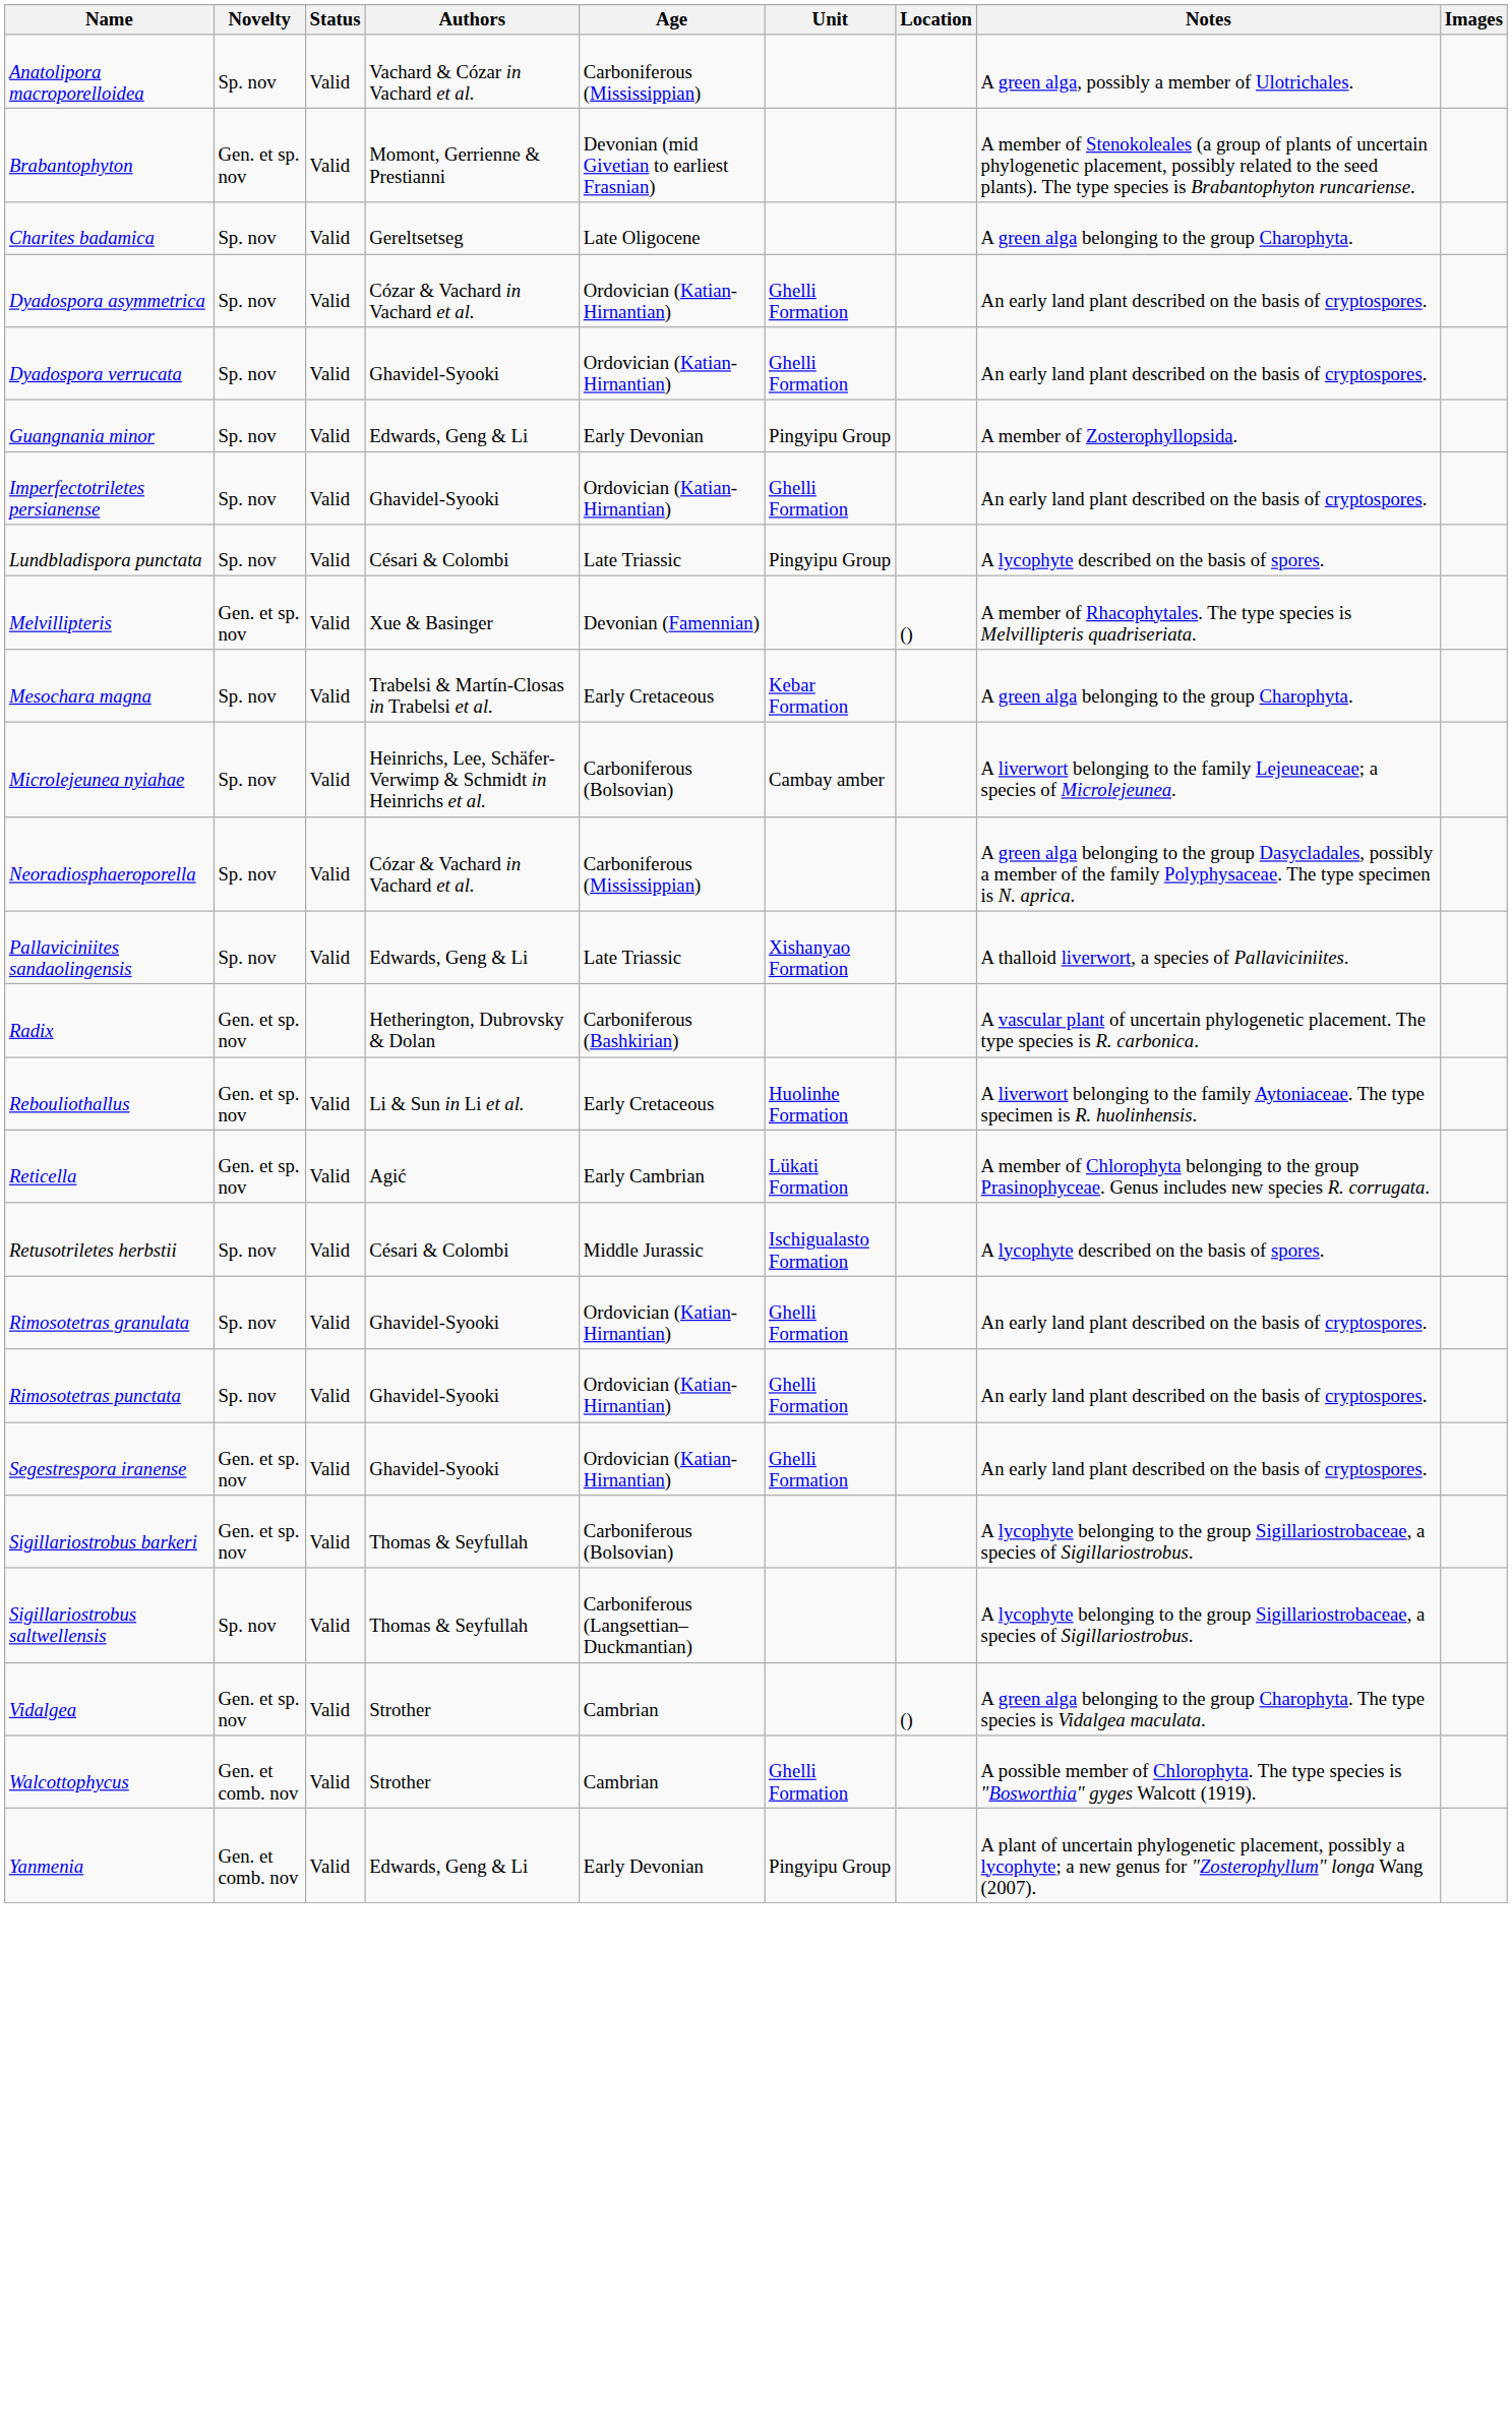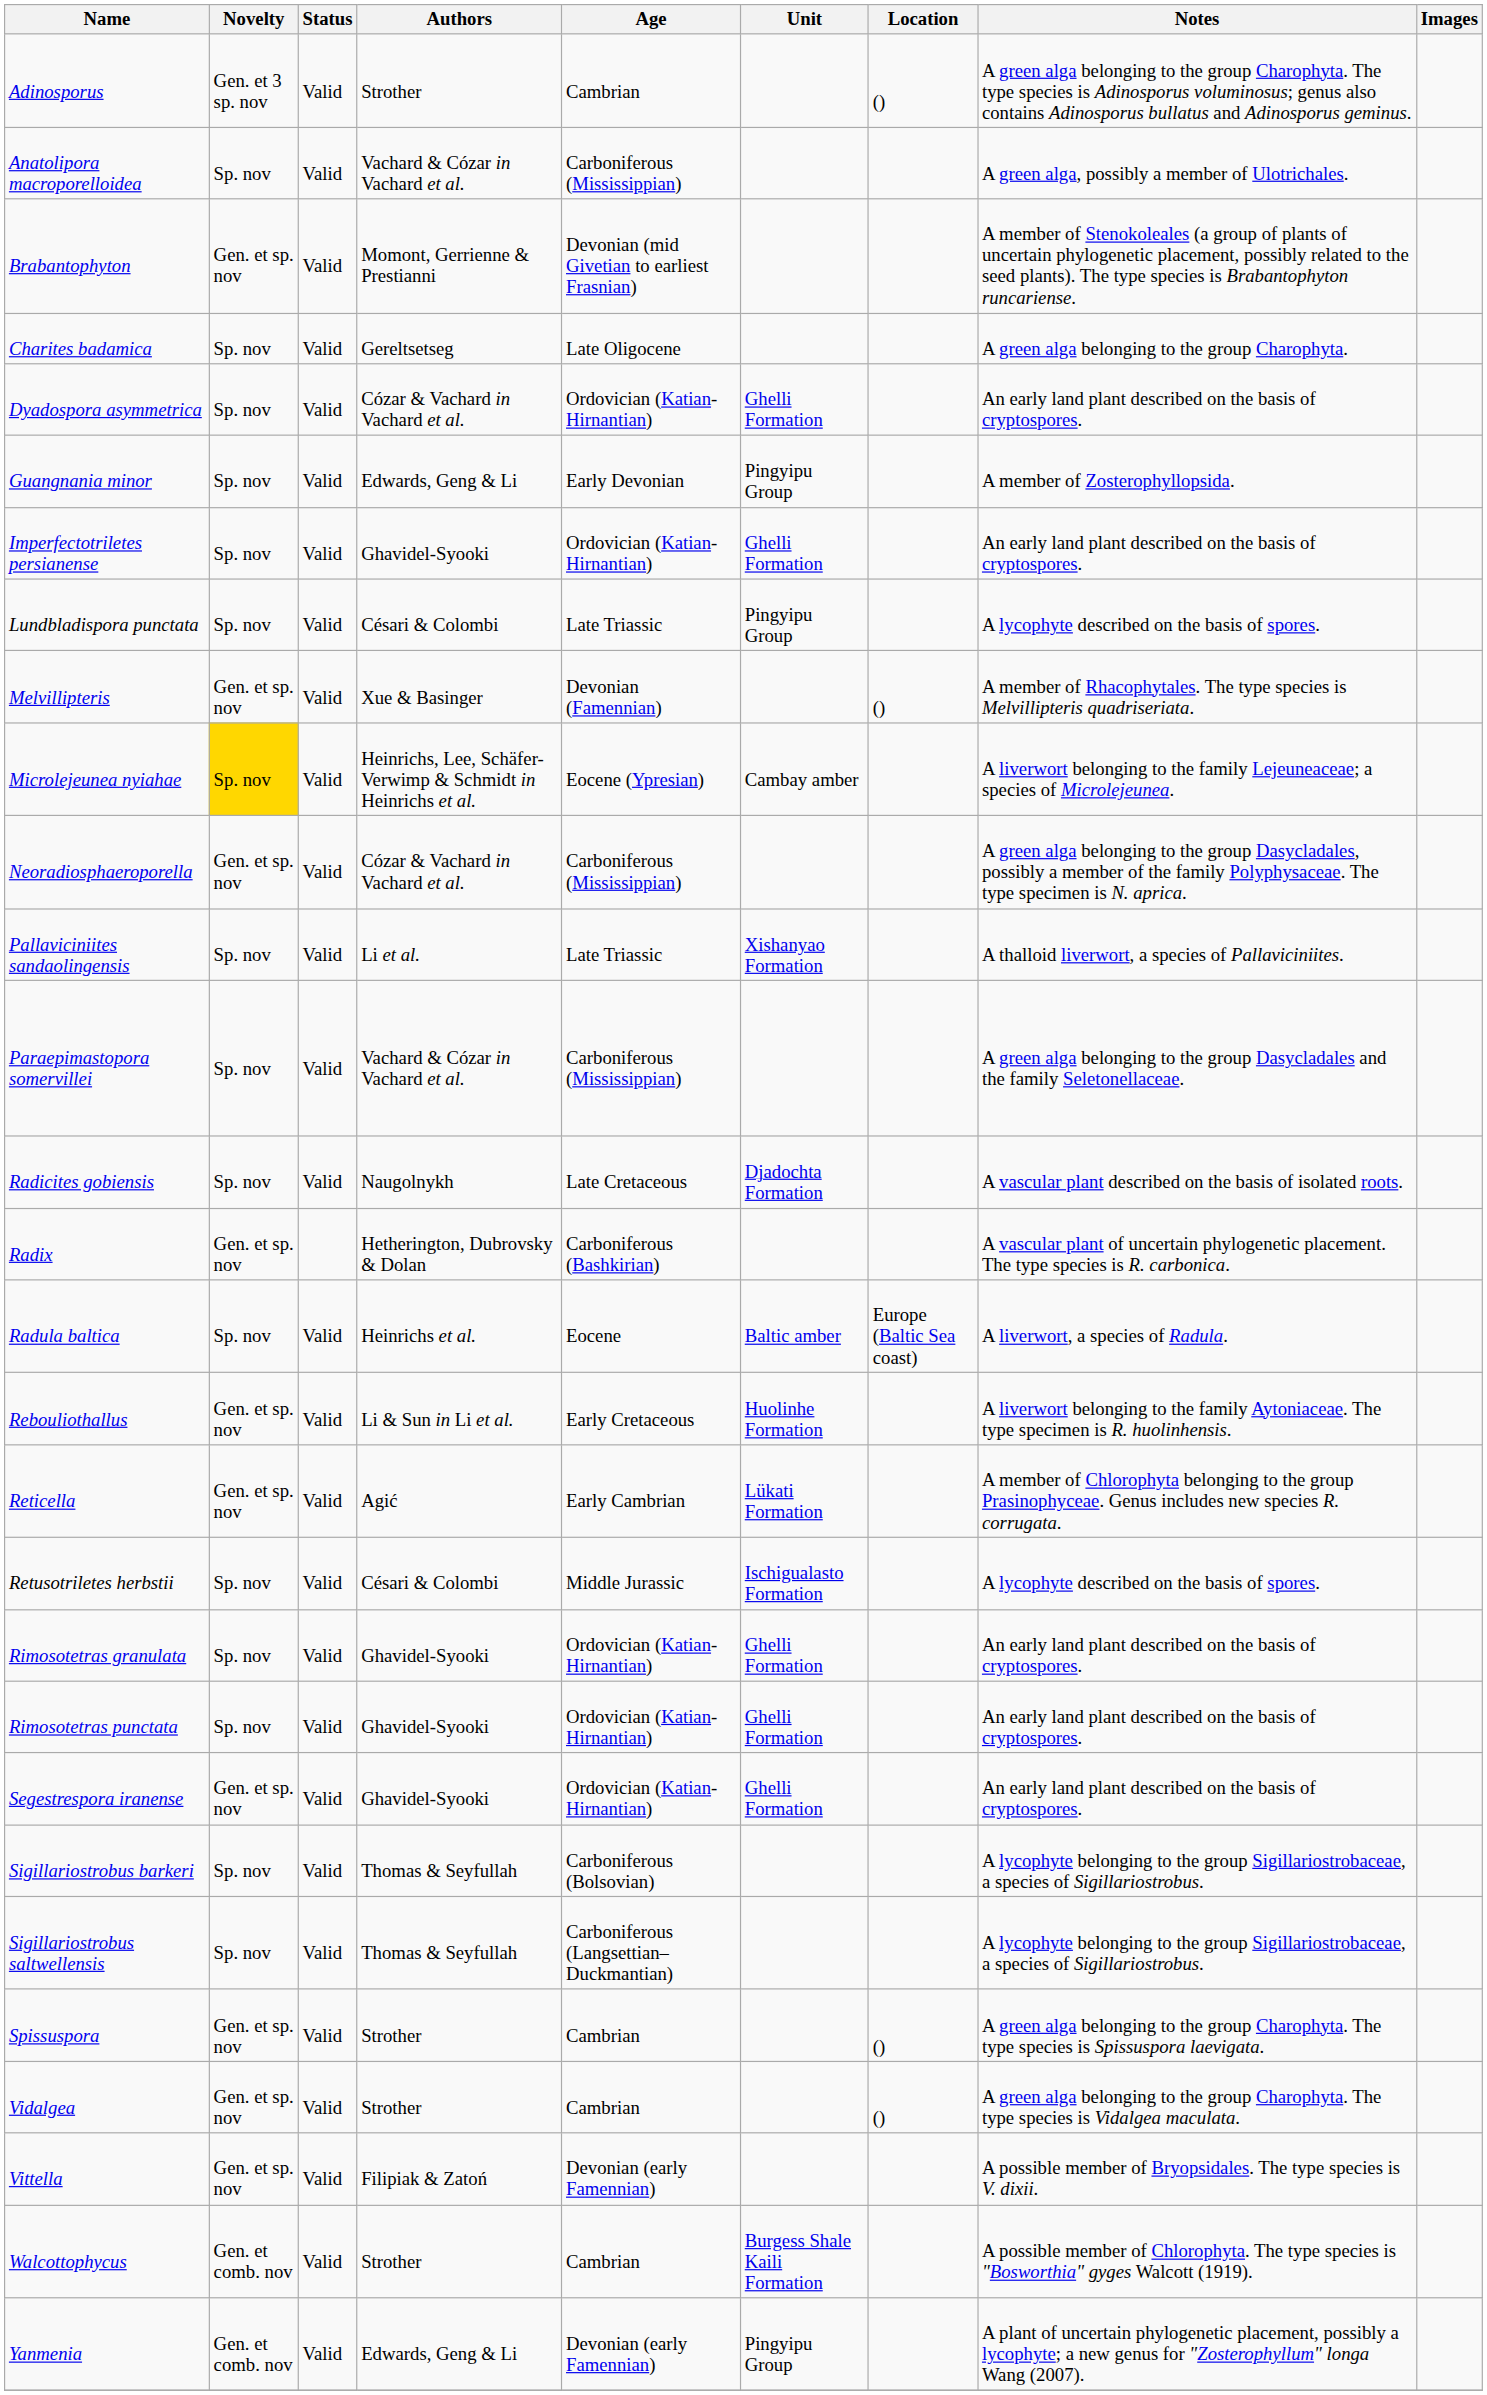+ row: Adinosporus | Gen. et 3 sp. nov | Valid | Strother | Cambrian | () | A green alga belonging to the group Charophyta. The type species is Adinosporus voluminosus; genus also contains Adinosporus bullatus and Adinosporus geminus.
- row: Dyadospora verrucata | Sp. nov | Valid | Ghavidel-Syooki | Ordovician (Katian-Hirnantian) | Ghelli Formation | An early land plant described on the basis of cryptospores.
- row: Mesochara magna | Sp. nov | Valid | Trabelsi & Martín-Closas in Trabelsi et al. | Early Cretaceous | Kebar Formation | A green alga belonging to the group Charophyta.
Microlejeunea nyiahae | Novelty: no background -> gold background
Microlejeunea nyiahae | Age: Carboniferous (Bolsovian) -> Eocene (Ypresian)
Neoradiosphaeroporella | Novelty: Sp. nov -> Gen. et sp. nov
Pallaviciniites sandaolingensis | Authors: Edwards, Geng & Li -> Li et al.
+ row: Paraepimastopora somervillei | Sp. nov | Valid | Vachard & Cózar in Vachard et al. | Carboniferous (Mississippian) | A green alga belonging to the group Dasycladales and the family Seletonellaceae.
+ row: Radicites gobiensis | Sp. nov | Valid | Naugolnykh | Late Cretaceous | Djadochta Formation | A vascular plant described on the basis of isolated roots.
+ row: Radula baltica | Sp. nov | Valid | Heinrichs et al. | Eocene | Baltic amber | Europe (Baltic Sea coast) | A liverwort, a species of Radula.
Sigillariostrobus barkeri | Novelty: Gen. et sp. nov -> Sp. nov
+ row: Spissuspora | Gen. et sp. nov | Valid | Strother | Cambrian | () | A green alga belonging to the group Charophyta. The type species is Spissuspora laevigata.
+ row: Vittella | Gen. et sp. nov | Valid | Filipiak & Zatoń | Devonian (early Famennian) | A possible member of Bryopsidales. The type species is V. dixii.
Walcottophycus | Unit: Ghelli Formation -> Burgess Shale Kaili Formation
Yanmenia | Age: Early Devonian -> Devonian (early Famennian)
